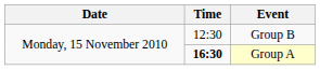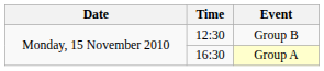Group A | Time: bold -> normal
